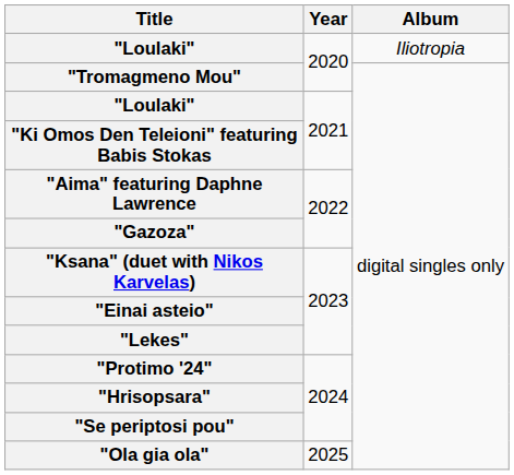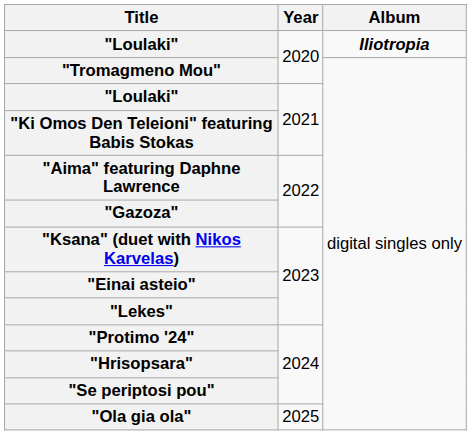"Loulaki" / 2020 | Album: normal -> bold
